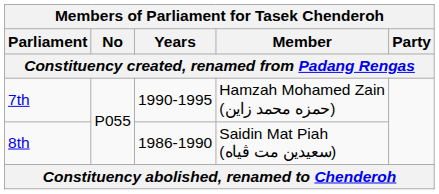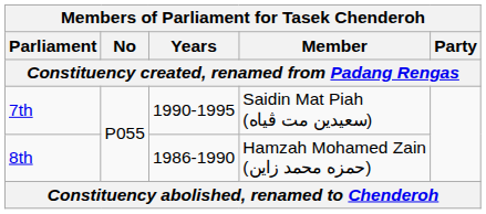7th | Member: Hamzah Mohamed Zain (حمزه محمد زاين) -> Saidin Mat Piah (سعيدين مت ڤياه)
8th | Member: Saidin Mat Piah (سعيدين مت ڤياه) -> Hamzah Mohamed Zain (حمزه محمد زاين)
